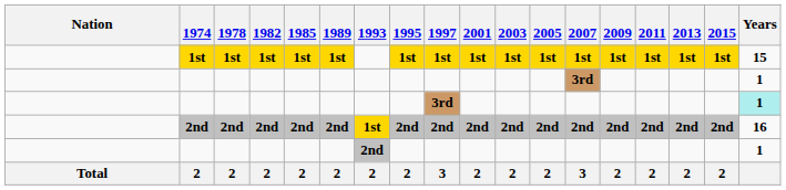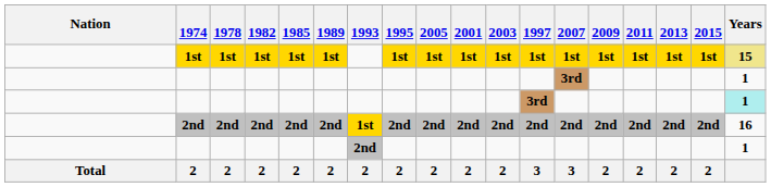columns swapped: 1997 <-> 2005
row 2 | Years: no background -> khaki background
